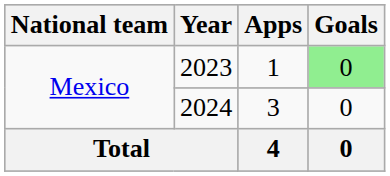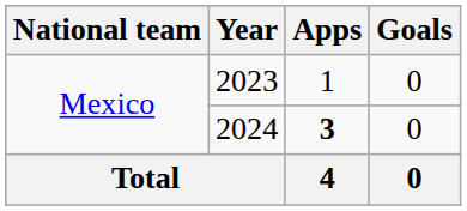2023 | Goals: lightgreen background -> no background
2024 | Apps: normal -> bold
